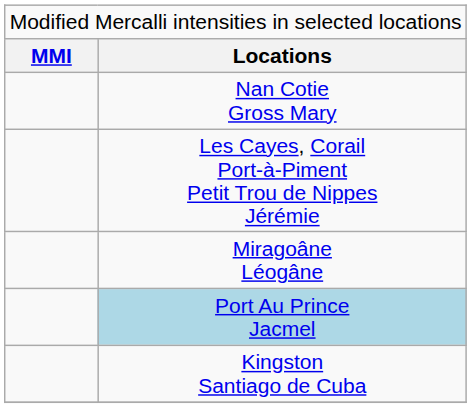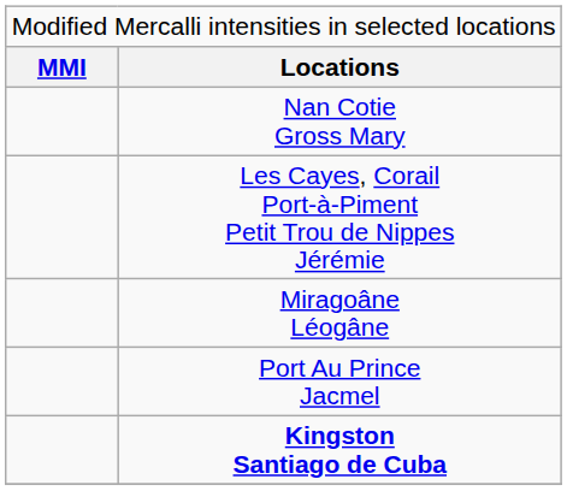Port Au Prince Jacmel | column 2: lightblue background -> no background
Kingston Santiago de Cuba | column 2: normal -> bold
